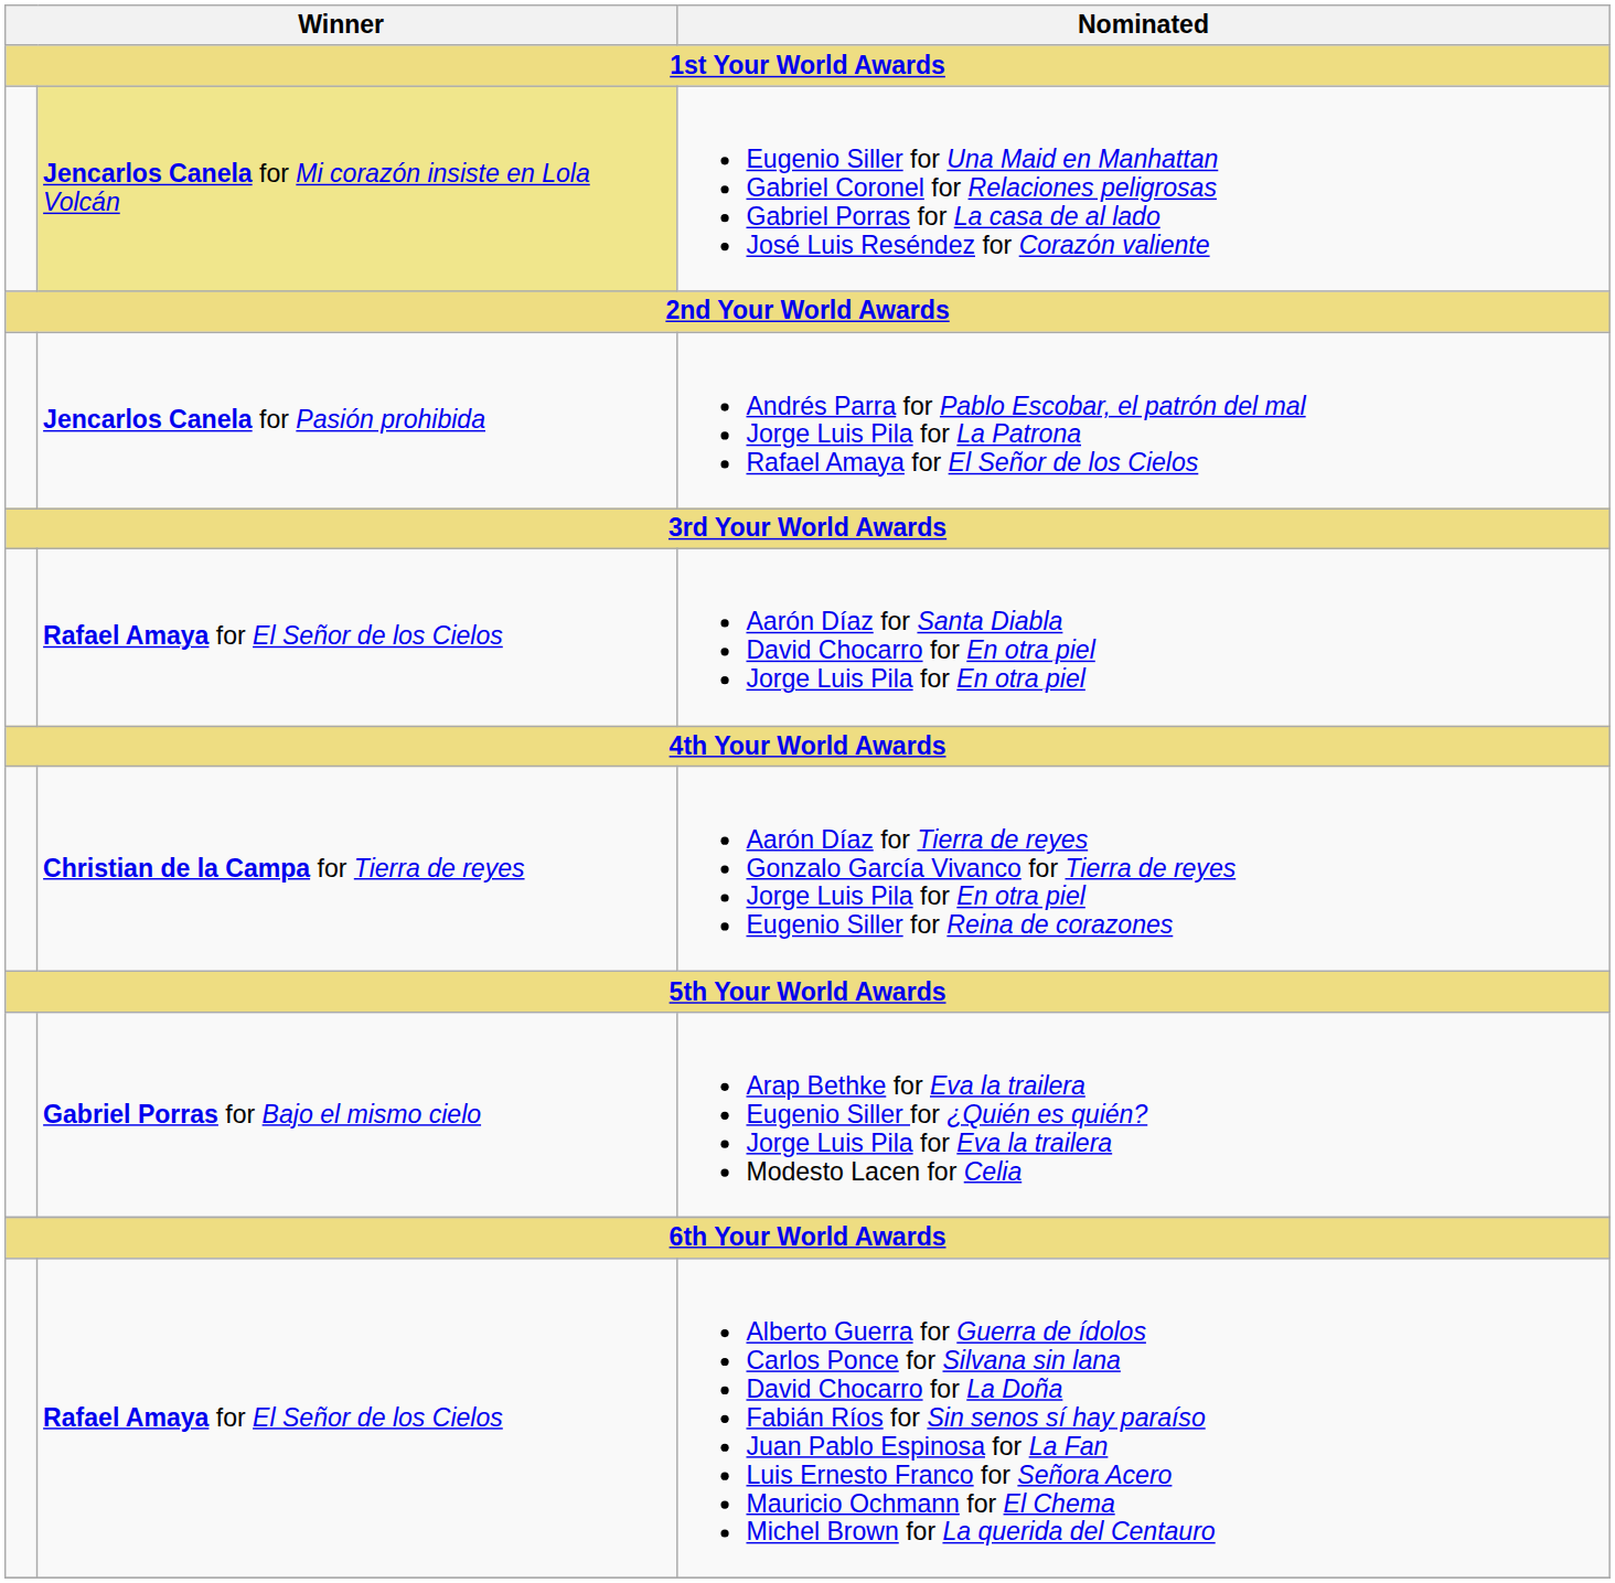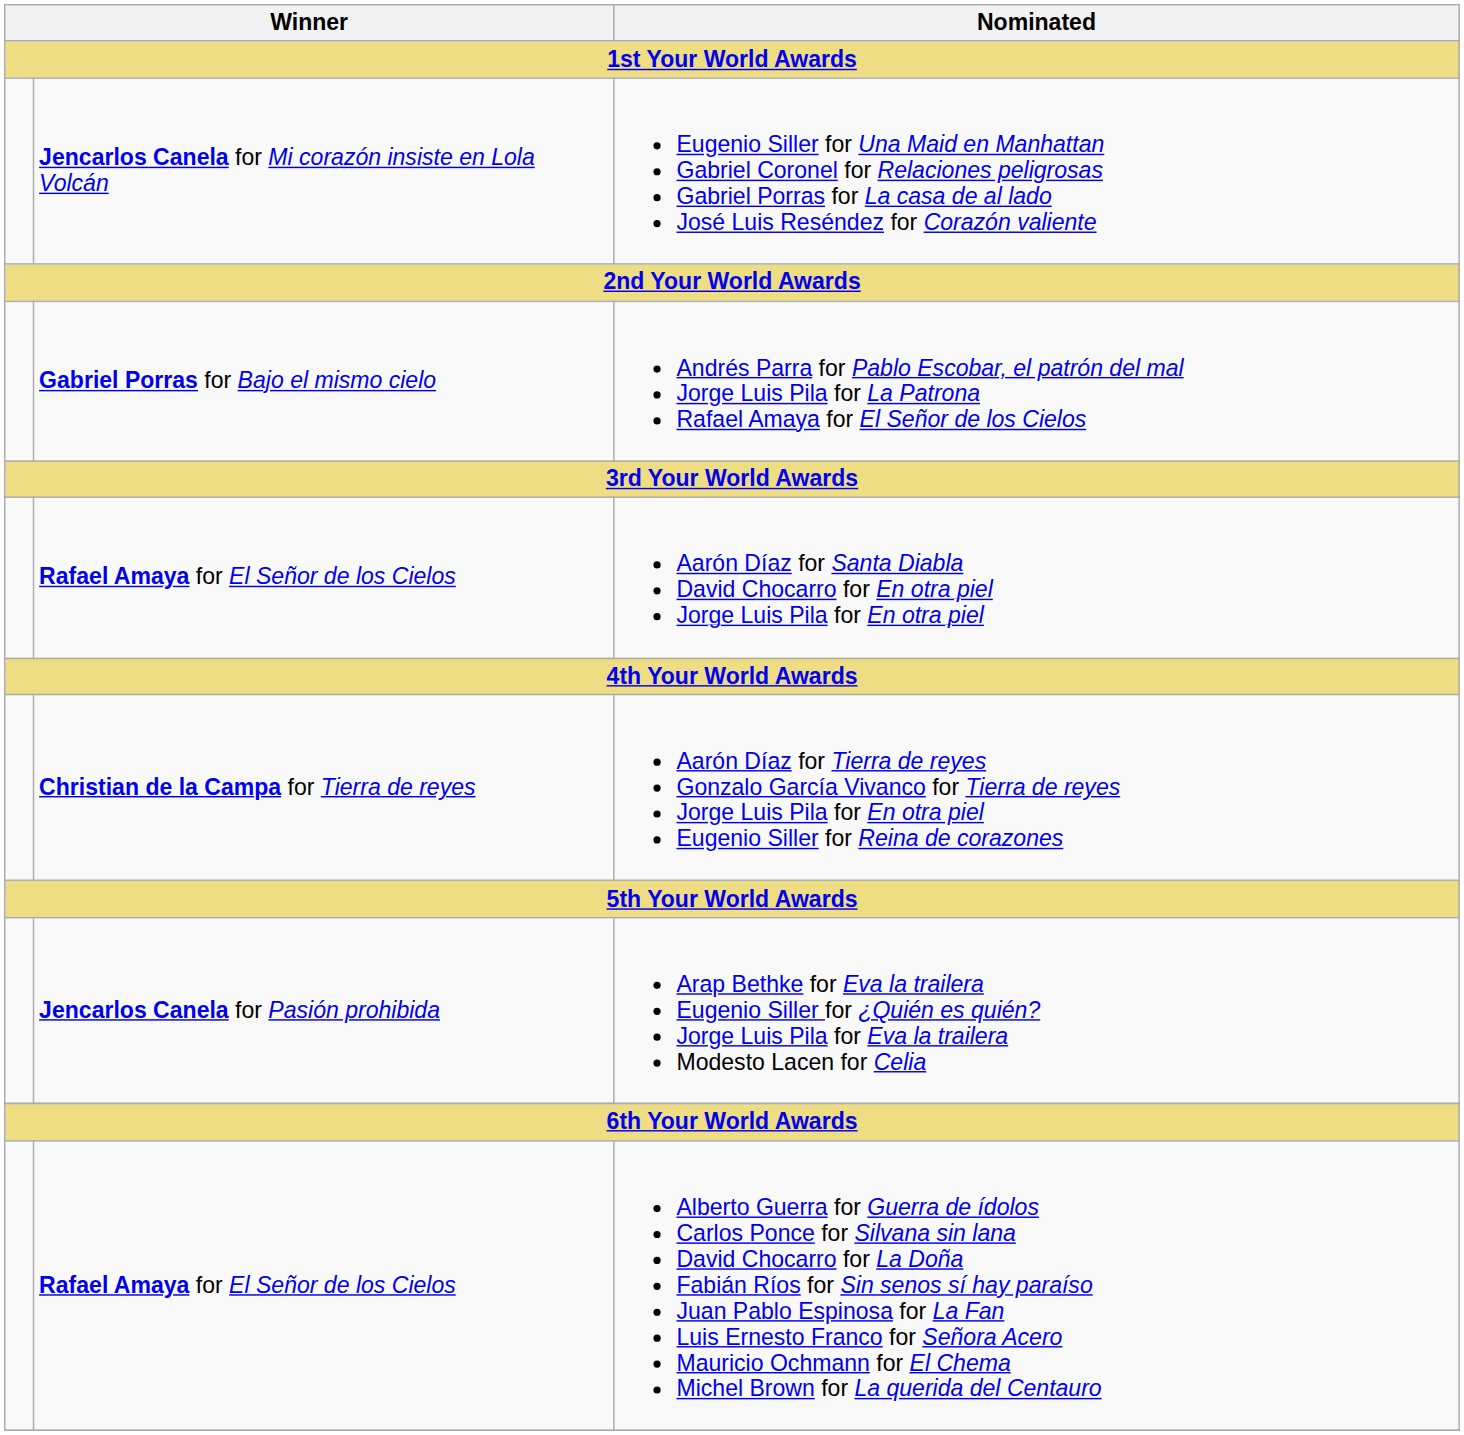row 3 | column 2: khaki background -> no background
row 5 | column 2: Jencarlos Canela for Pasión prohibida -> Gabriel Porras for Bajo el mismo cielo
row 11 | column 2: Gabriel Porras for Bajo el mismo cielo -> Jencarlos Canela for Pasión prohibida
